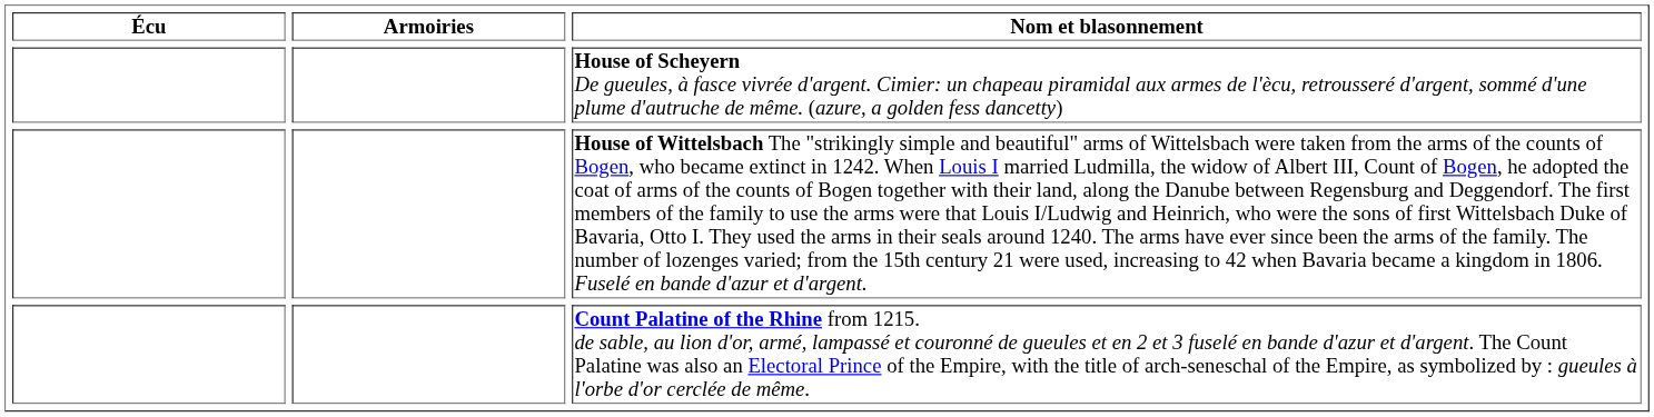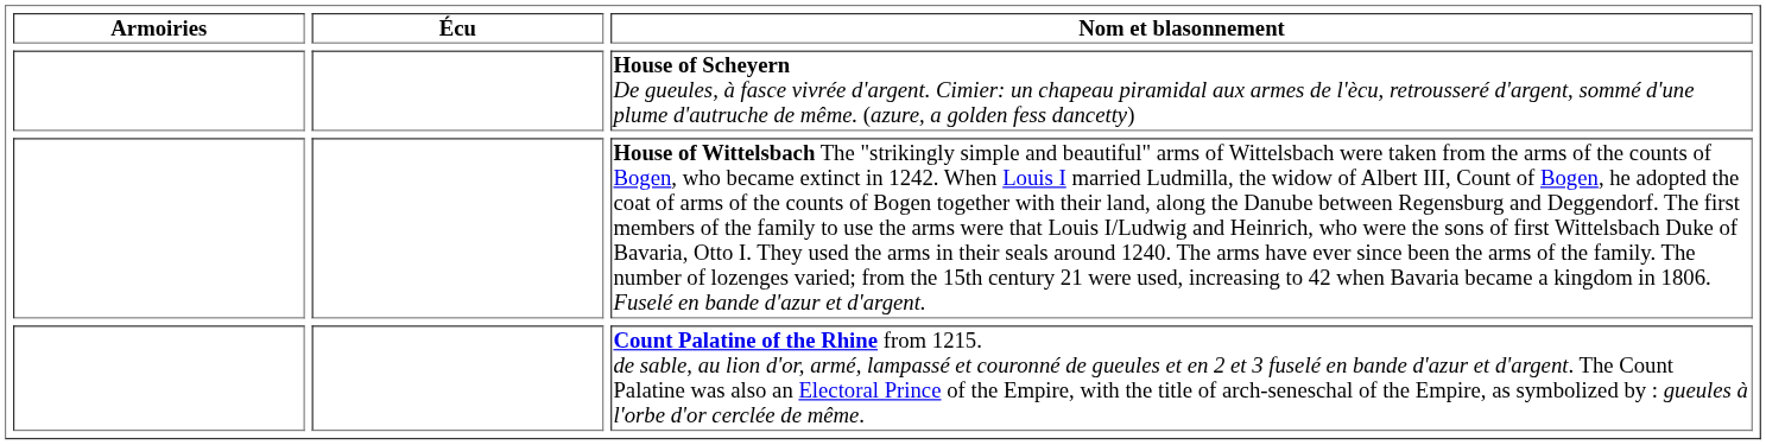columns swapped: Armoiries <-> Écu
